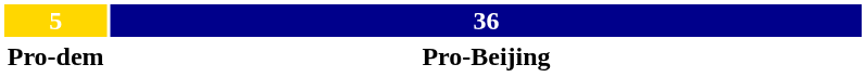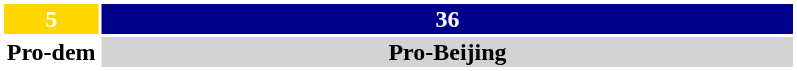Pro-dem | 36: no background -> lightgrey background
